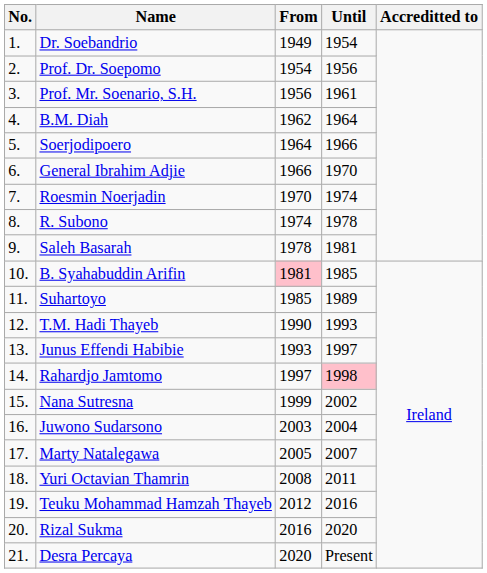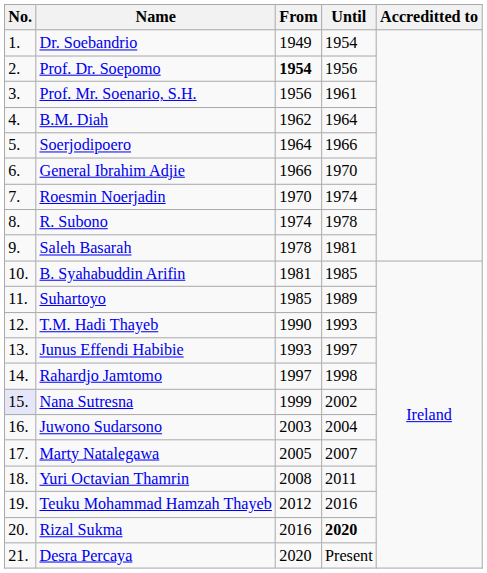Prof. Dr. Soepomo | From: normal -> bold
B. Syahabuddin Arifin | From: pink background -> no background
Rahardjo Jamtomo | Until: pink background -> no background
Nana Sutresna | No.: no background -> lavender background
Rizal Sukma | Until: normal -> bold
